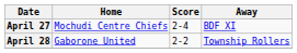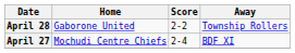rows swapped: April 27 <-> April 28
